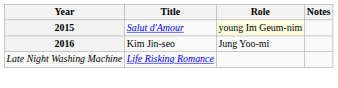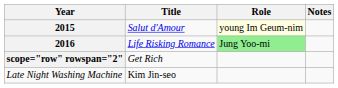2016 | Title: Kim Jin-seo -> Life Risking Romance
2016 | Role: no background -> lightgreen background
+ row: scope="row" rowspan="2" | Get Rich
Late Night Washing Machine | Title: Life Risking Romance -> Kim Jin-seo
